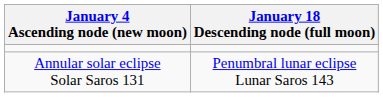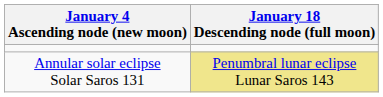Annular solar eclipse Solar Saros 131 | January 18 Descending node (full moon): no background -> khaki background
